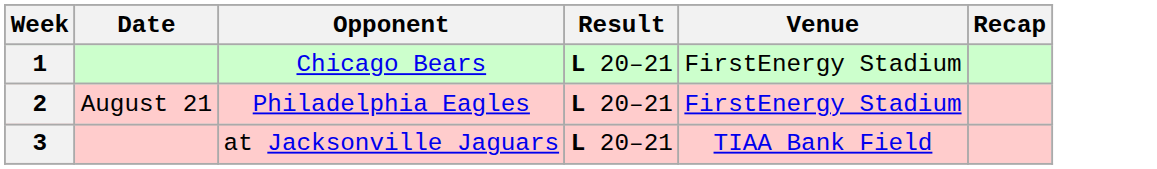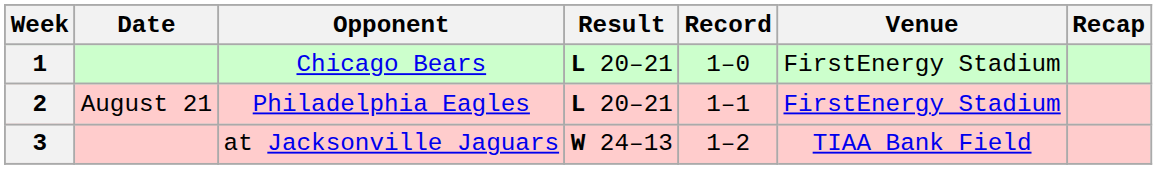+ column: Record | 1–0 | 1–1 | 1–2
3 | Result: L 20–21 -> W 24–13
